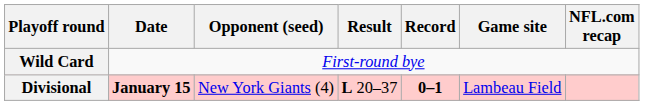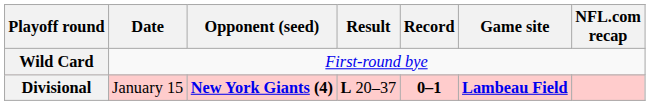Divisional | Date: bold -> normal
Divisional | Opponent (seed): normal -> bold
Divisional | Game site: normal -> bold
